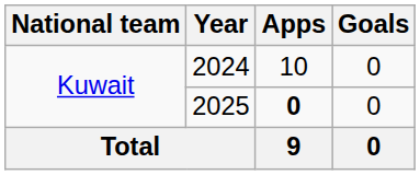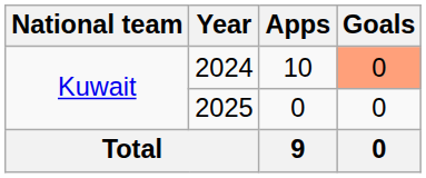2024 | Goals: no background -> lightsalmon background
2025 | Apps: bold -> normal
